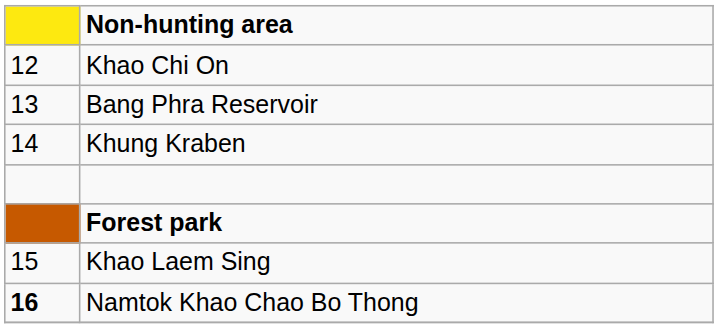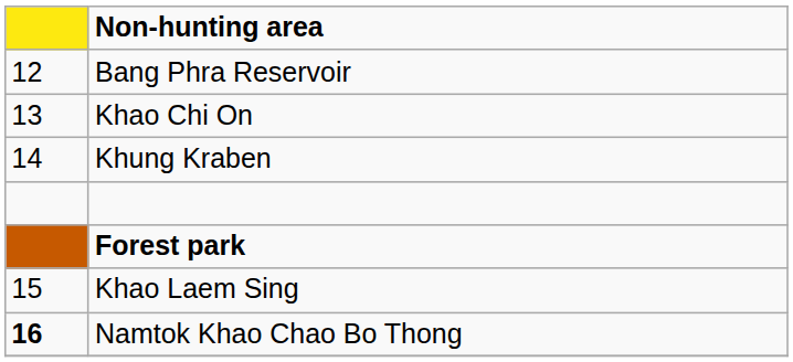row 2 | Non-hunting area: Khao Chi On -> Bang Phra Reservoir
row 3 | Non-hunting area: Bang Phra Reservoir -> Khao Chi On
